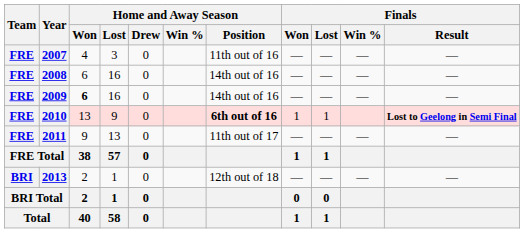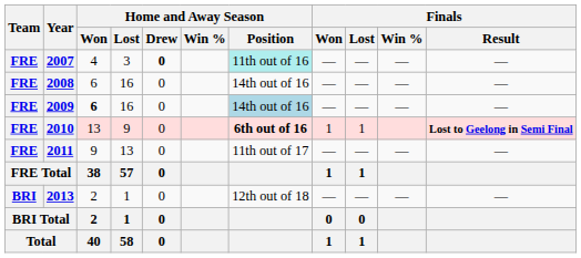2007 | Home and Away Season / Drew: normal -> bold
2007 | Home and Away Season / Position: no background -> paleturquoise background
2009 | Home and Away Season / Position: no background -> lightblue background
